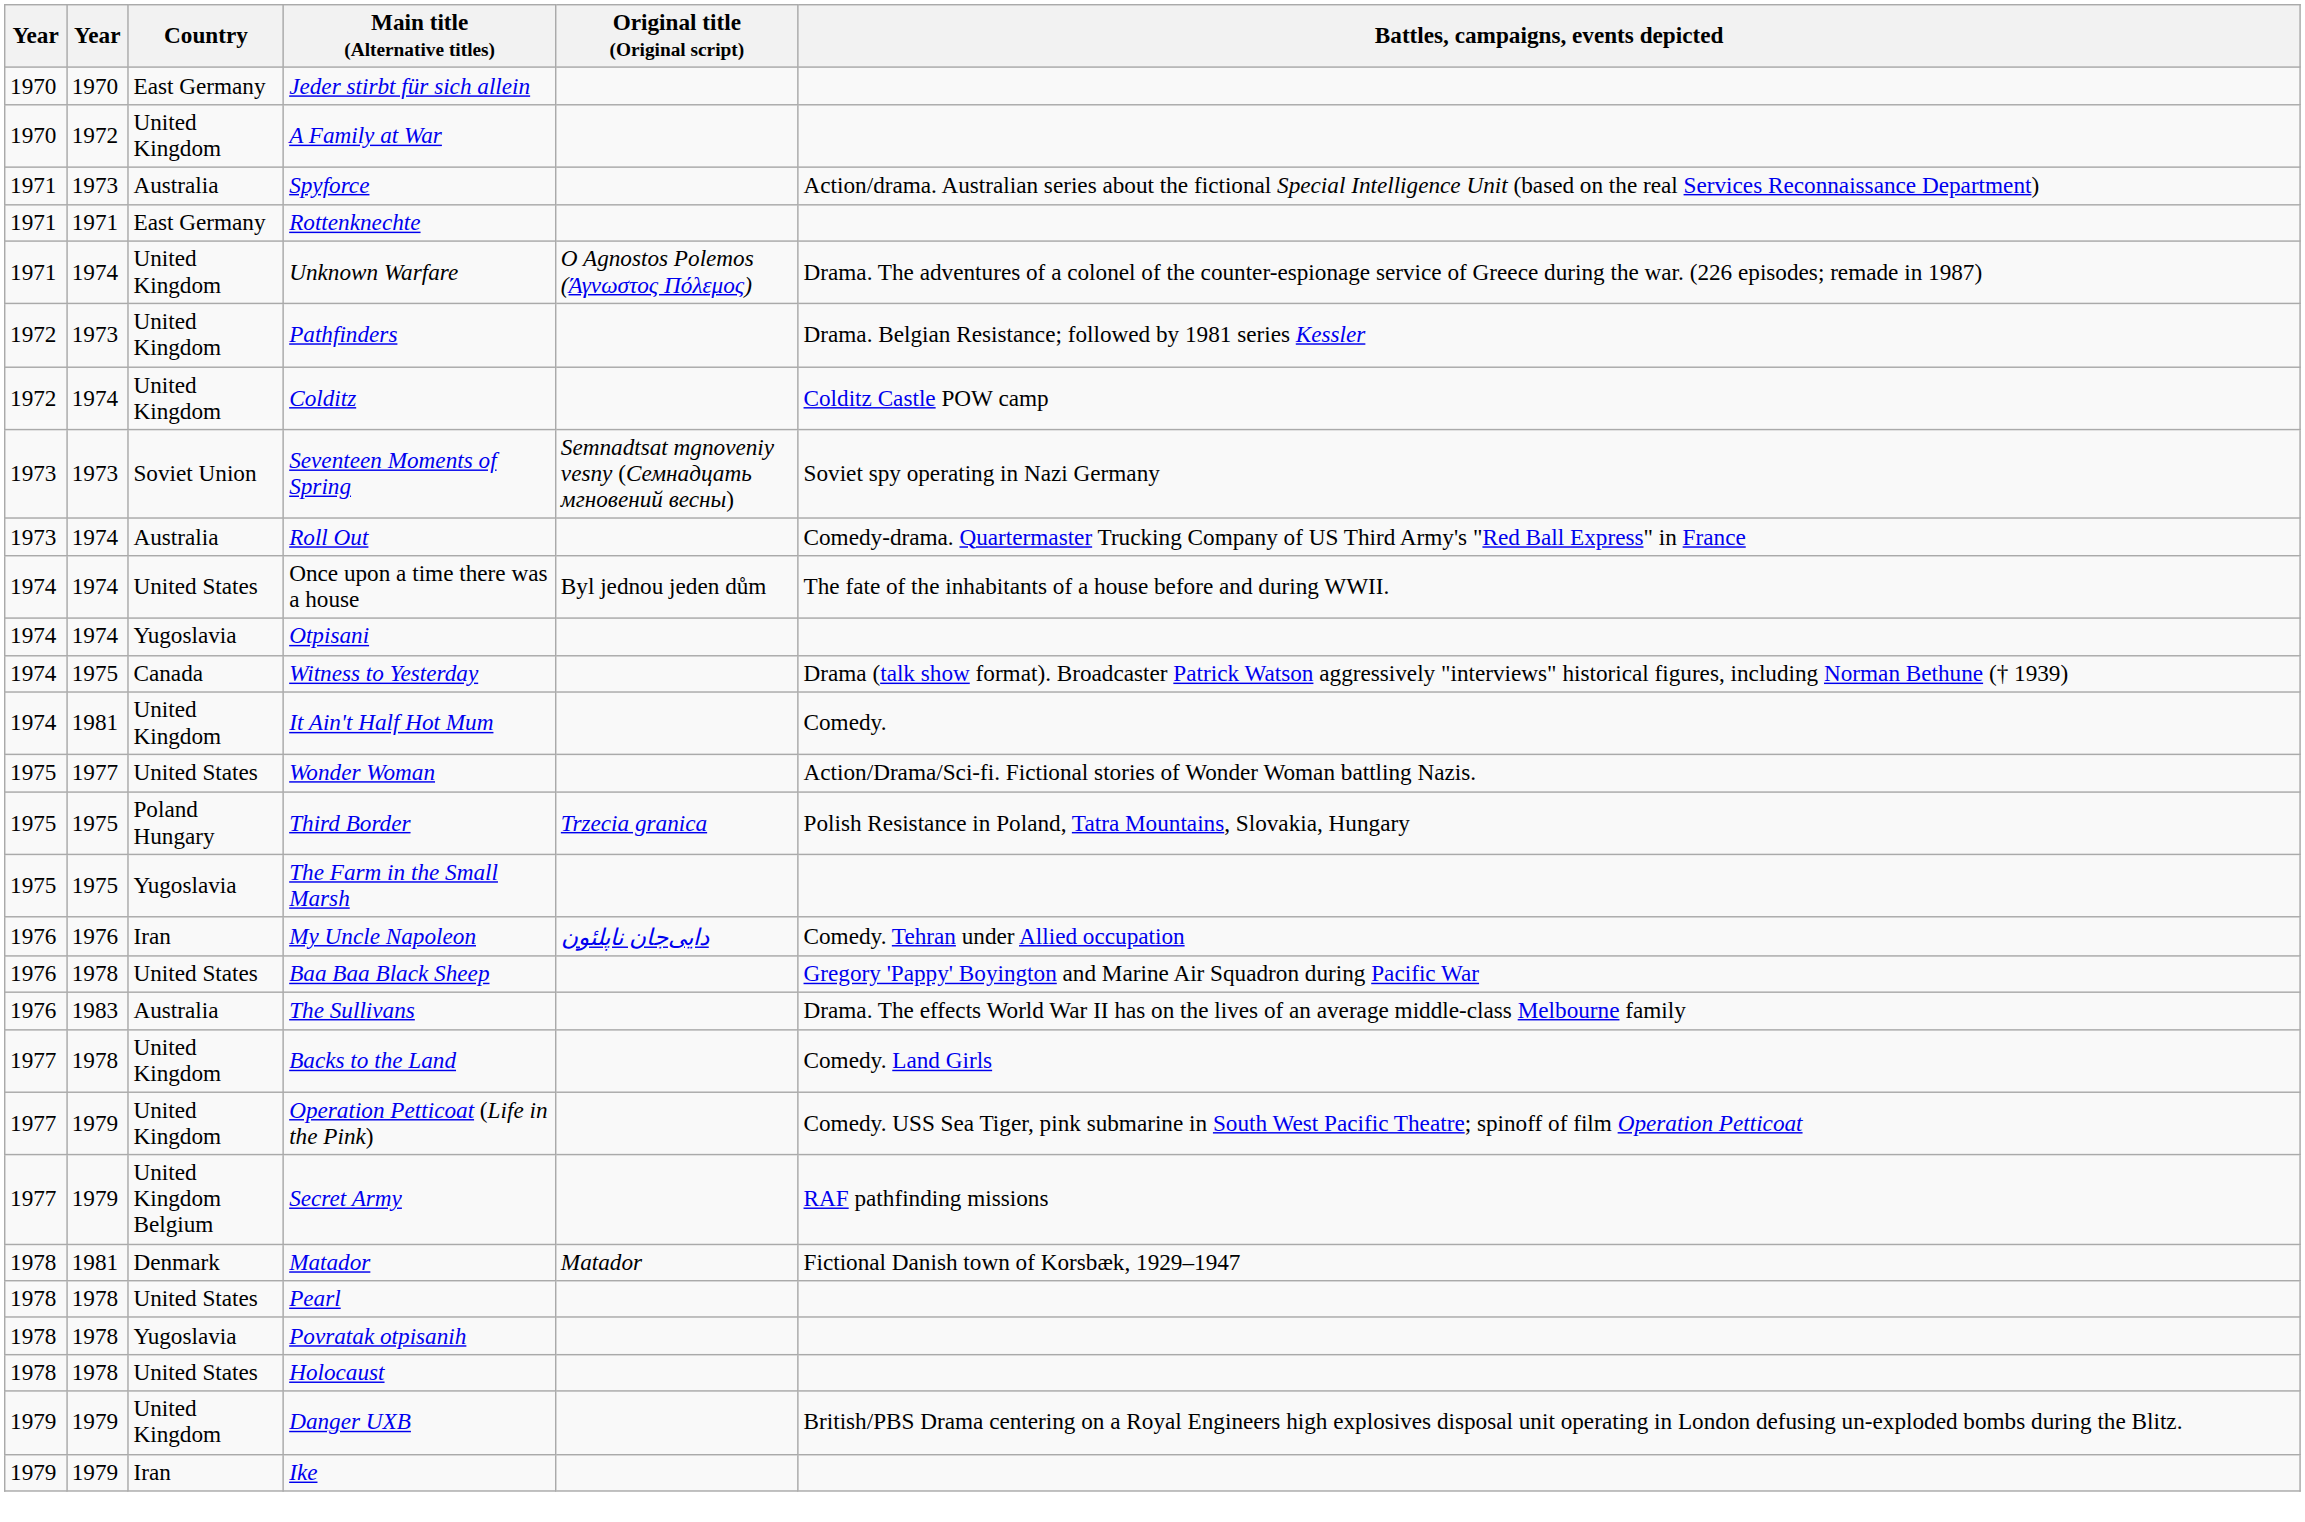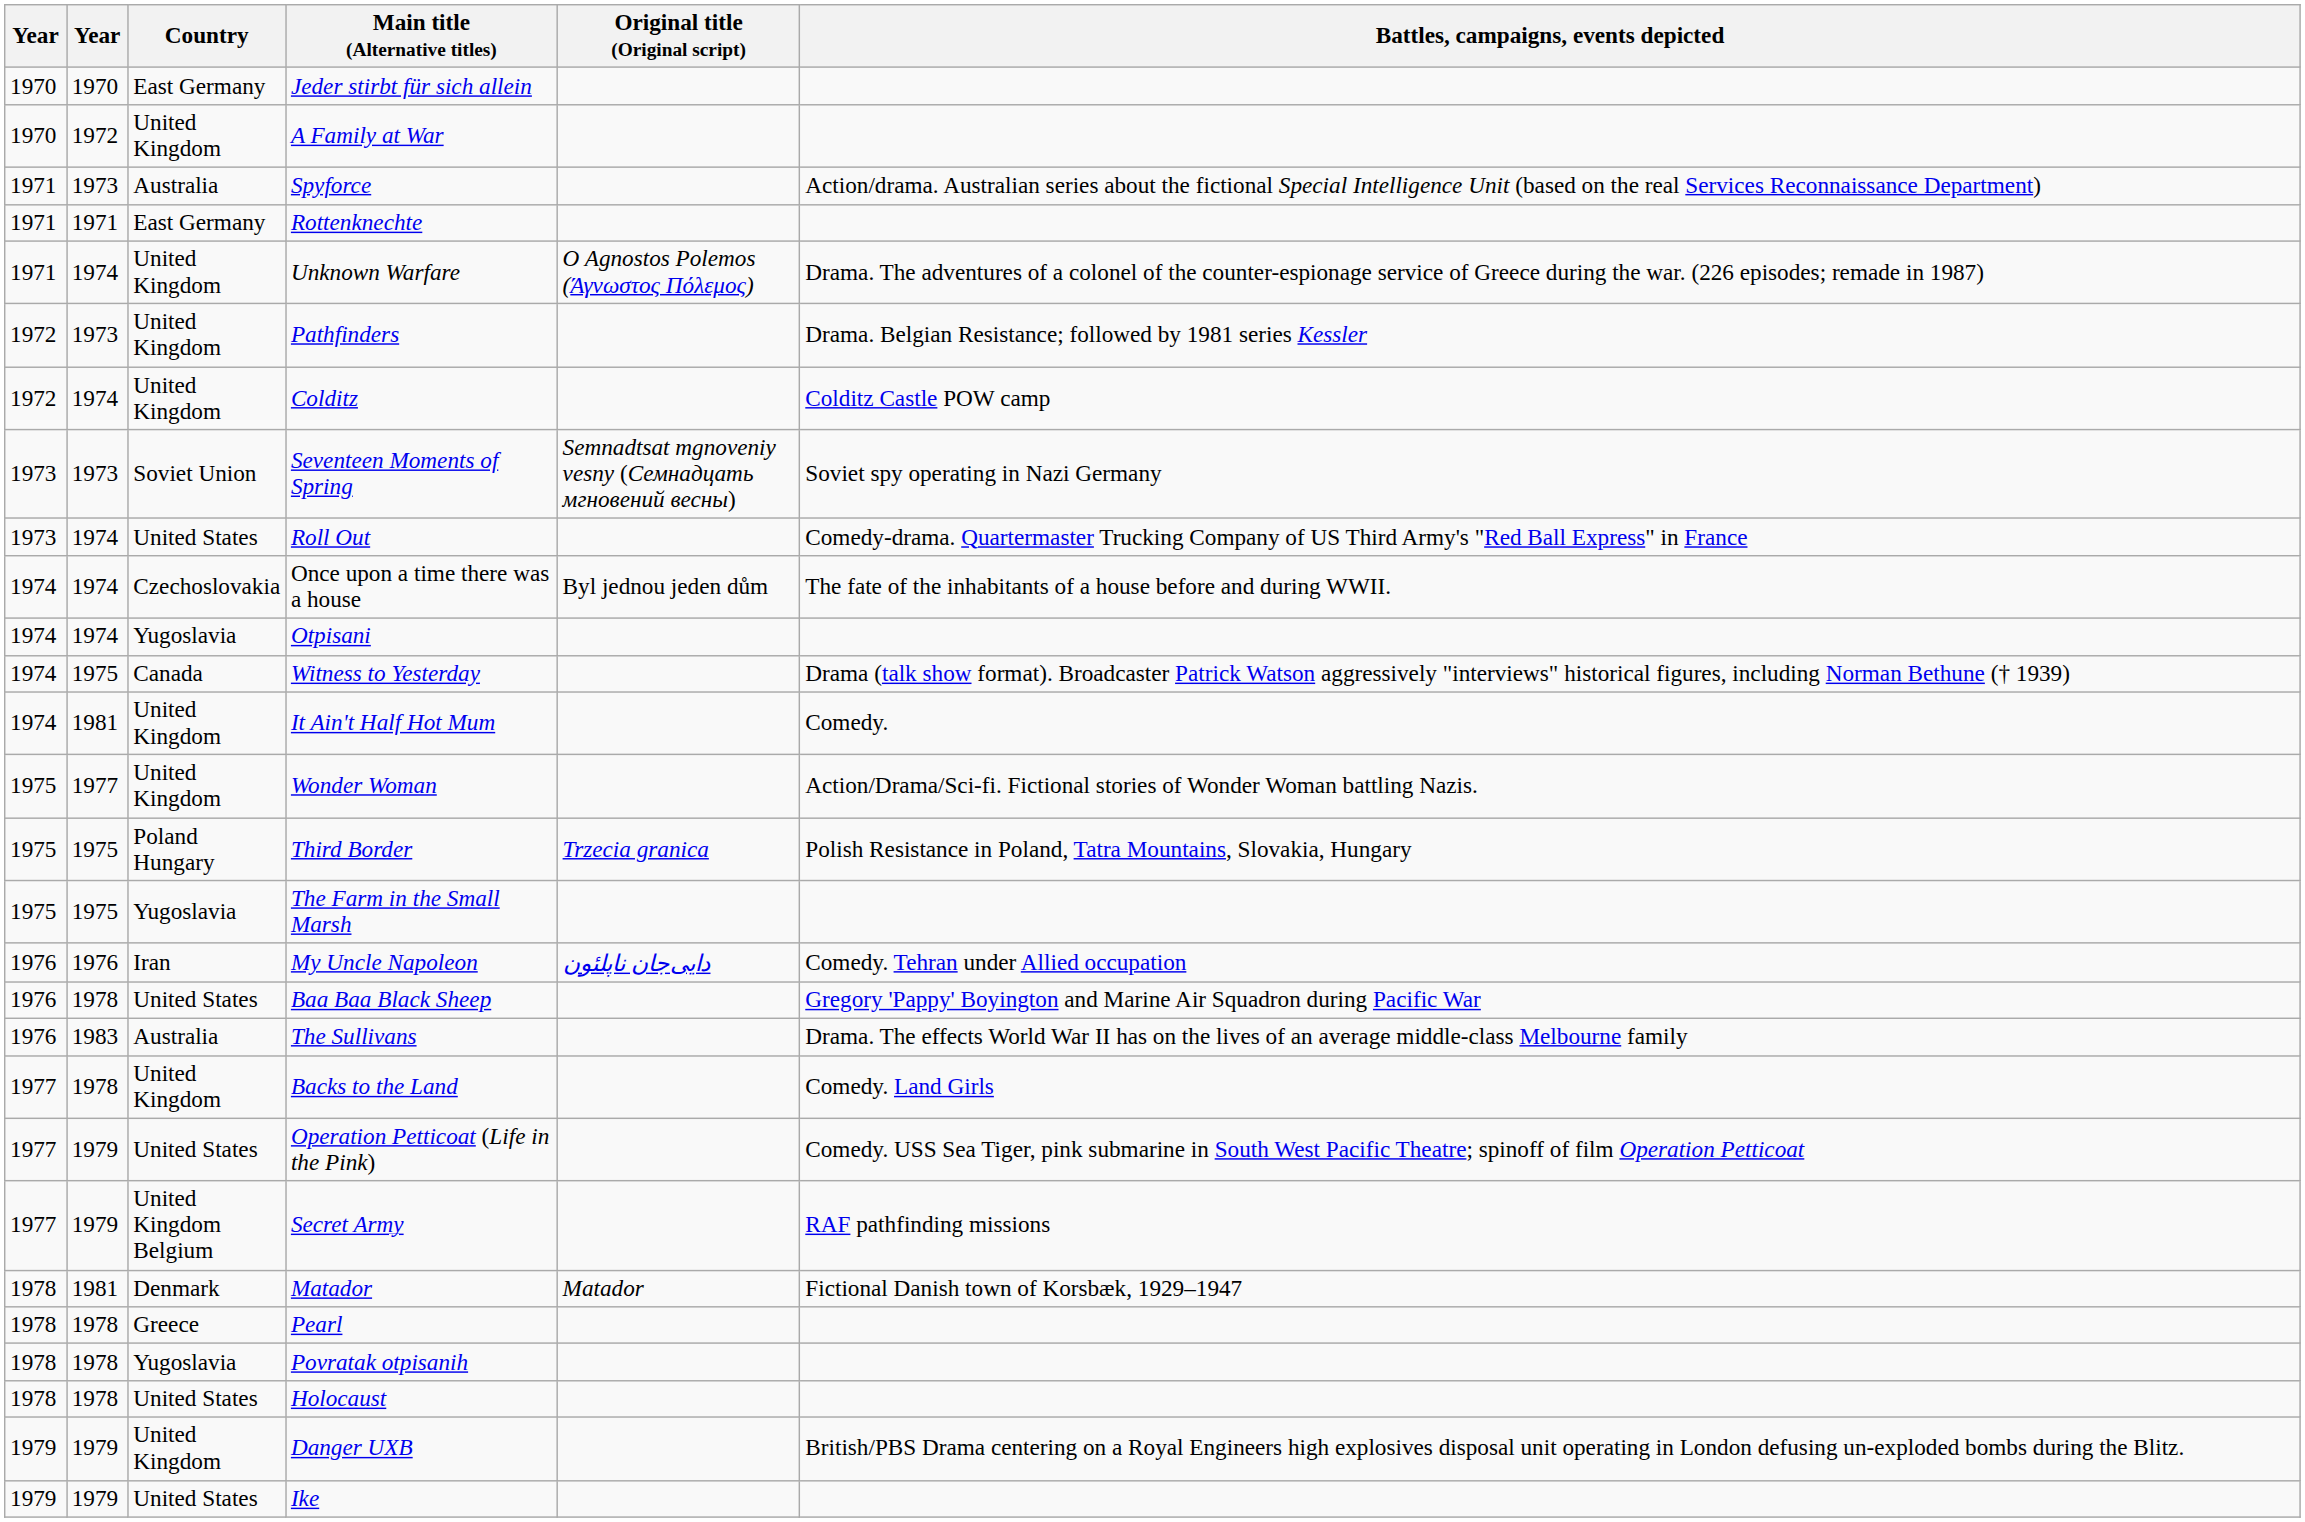Roll Out | Country: Australia -> United States
Once upon a time there was a house | Country: United States -> Czechoslovakia
Wonder Woman | Country: United States -> United Kingdom
Operation Petticoat (Life in the Pink) | Country: United Kingdom -> United States
Pearl | Country: United States -> Greece
Ike | Country: Iran -> United States
